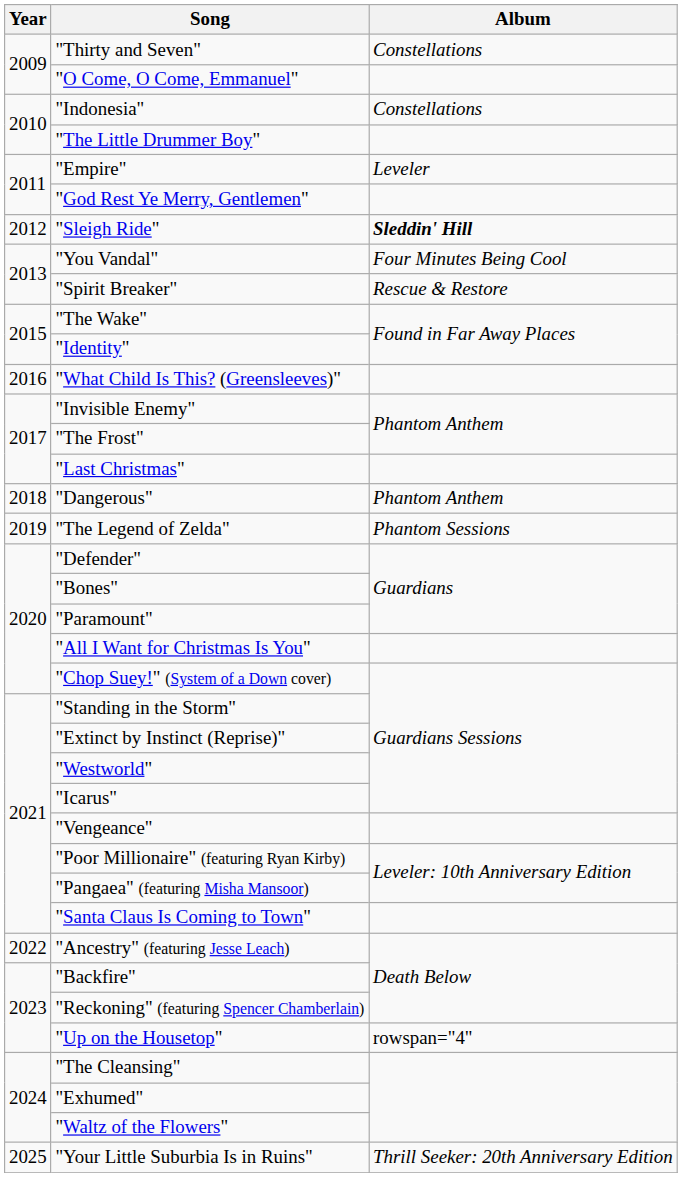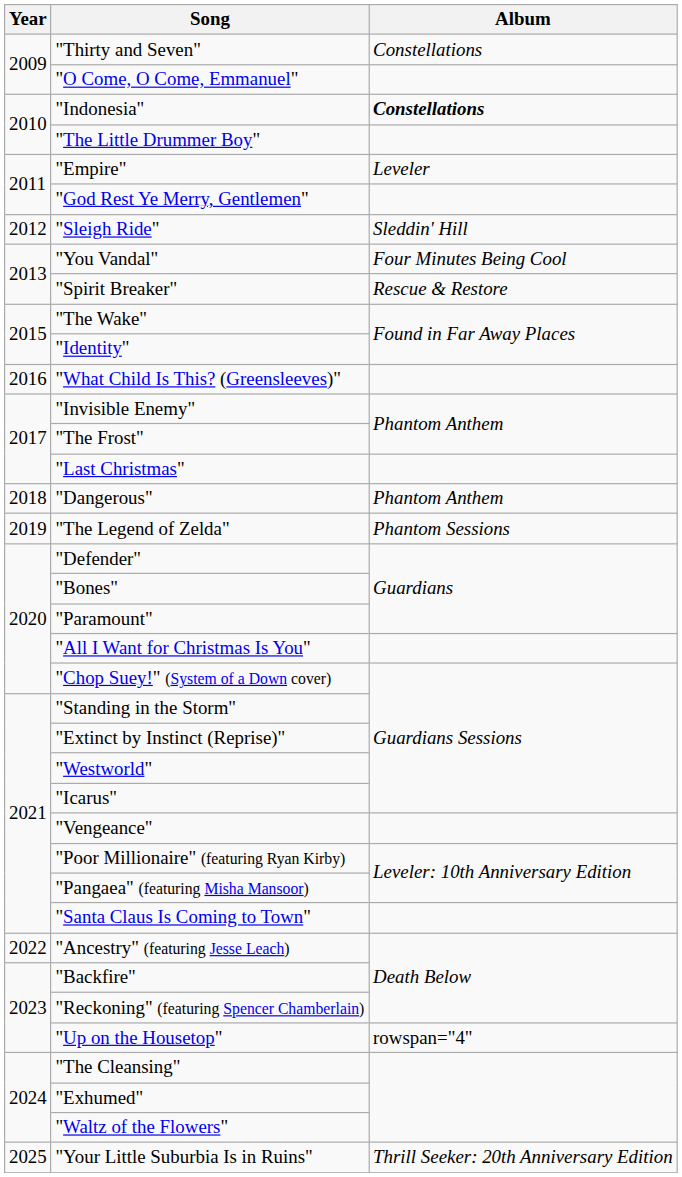"Indonesia" | Album: normal -> bold
"Sleigh Ride" | Album: bold -> normal
